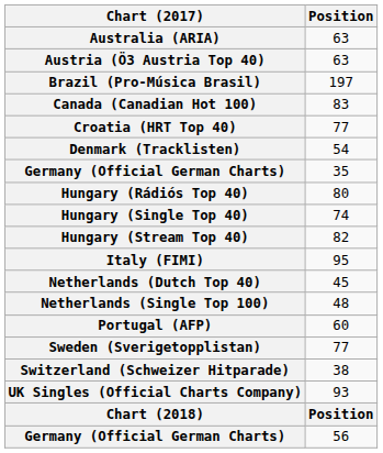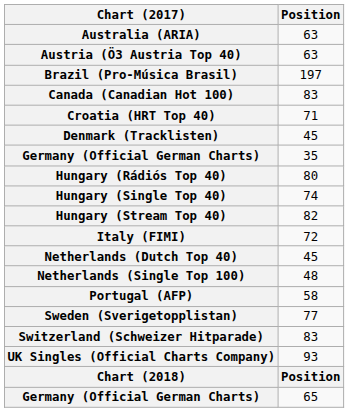row 6 | Position: 77 -> 71
row 7 | Position: 54 -> 45
row 12 | Position: 95 -> 72
row 15 | Position: 60 -> 58
row 17 | Position: 38 -> 83
row 20 | Position: 56 -> 65
